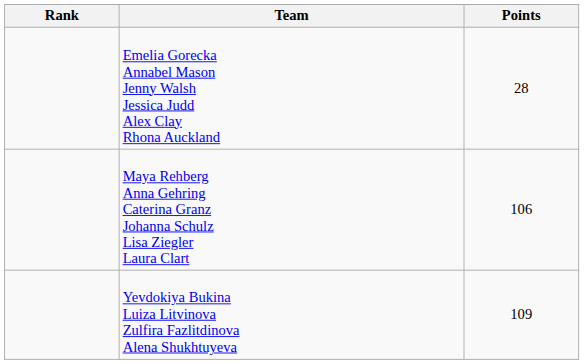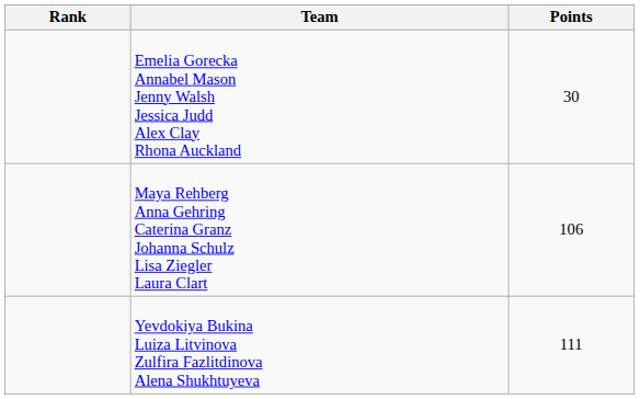row 2 | Points: 28 -> 30
row 4 | Points: 109 -> 111
